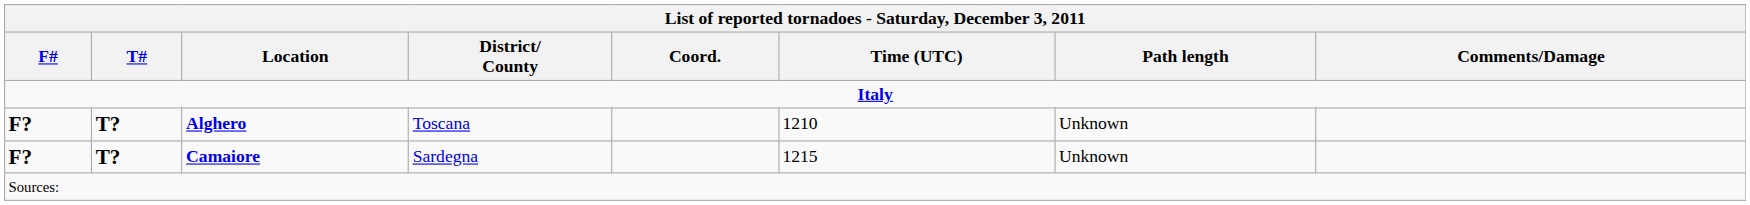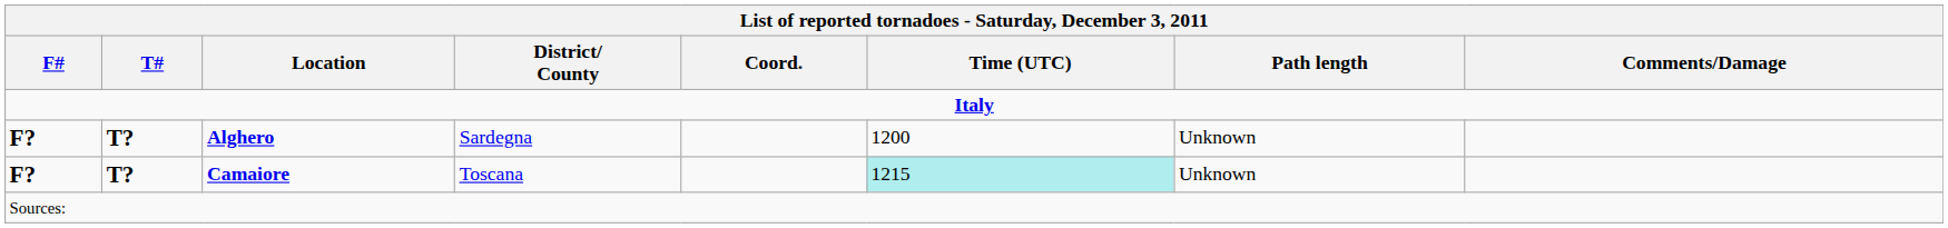Alghero | District/ County: Toscana -> Sardegna
Alghero | Time (UTC): 1210 -> 1200
Camaiore | District/ County: Sardegna -> Toscana
Camaiore | Time (UTC): no background -> paleturquoise background
